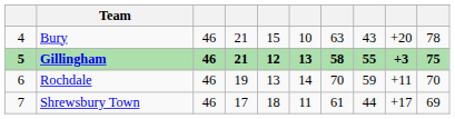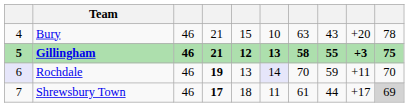Rochdale | column 1: no background -> lavender background
Rochdale | column 4: normal -> bold
Rochdale | column 6: no background -> lavender background
Shrewsbury Town | column 4: normal -> bold
Shrewsbury Town | column 10: no background -> lightgrey background
